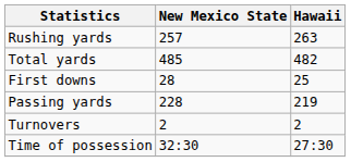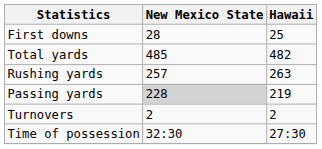rows swapped: First downs <-> Rushing yards
Passing yards | New Mexico State: no background -> lightgrey background
